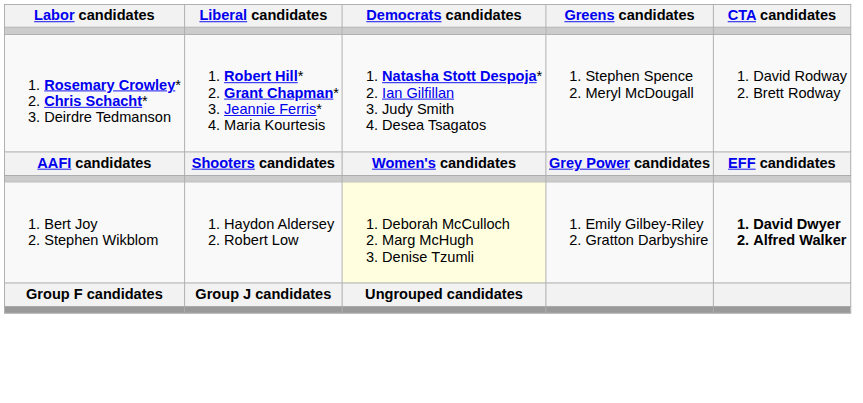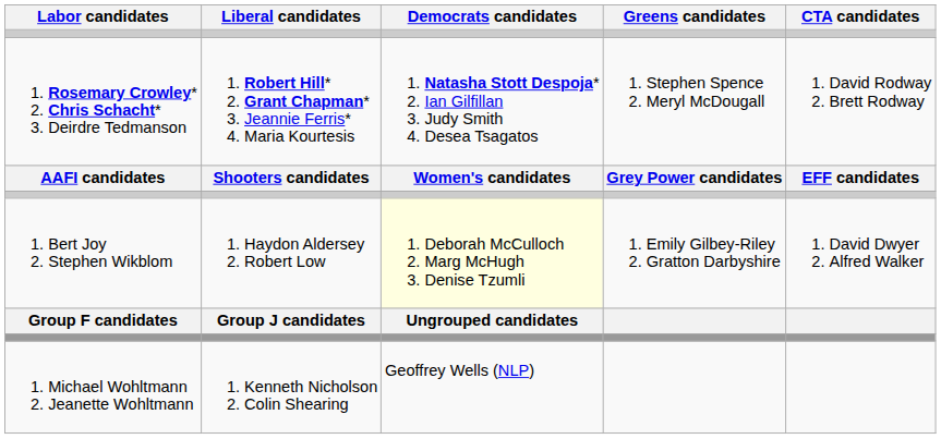Bert Joy Stephen Wikblom | CTA candidates: bold -> normal
+ row: Michael Wohltmann Jeanette Wohltmann | Kenneth Nicholson Colin Shearing | Geoffrey Wells (NLP)
